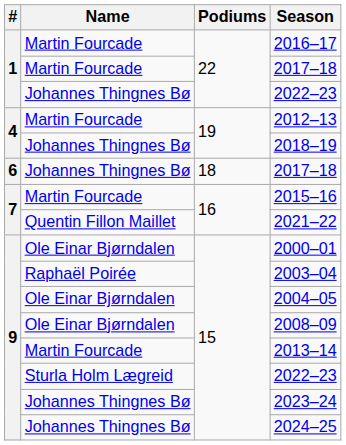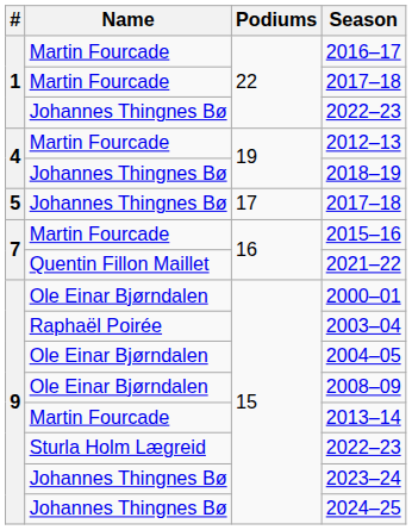Johannes Thingnes Bø / 2017–18 | #: 6 -> 5
Johannes Thingnes Bø / 2017–18 | Podiums: 18 -> 17
